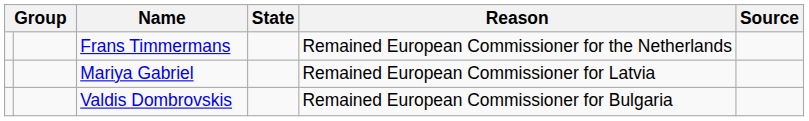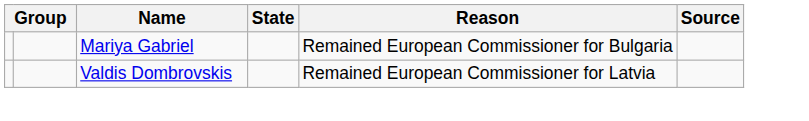- row: Frans Timmermans | Remained European Commissioner for the Netherlands
Mariya Gabriel | Reason: Remained European Commissioner for Latvia -> Remained European Commissioner for Bulgaria
Valdis Dombrovskis | Reason: Remained European Commissioner for Bulgaria -> Remained European Commissioner for Latvia
